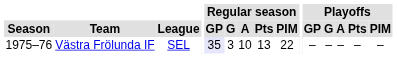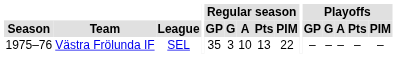Västra Frölunda IF | Regular season / GP: lavender background -> no background
